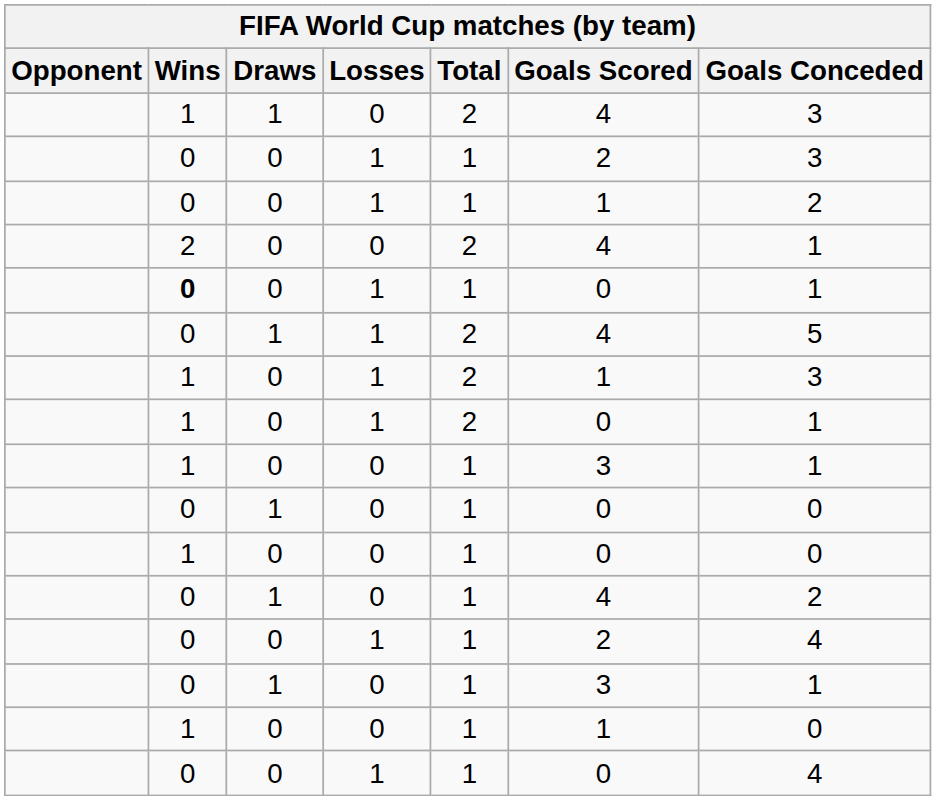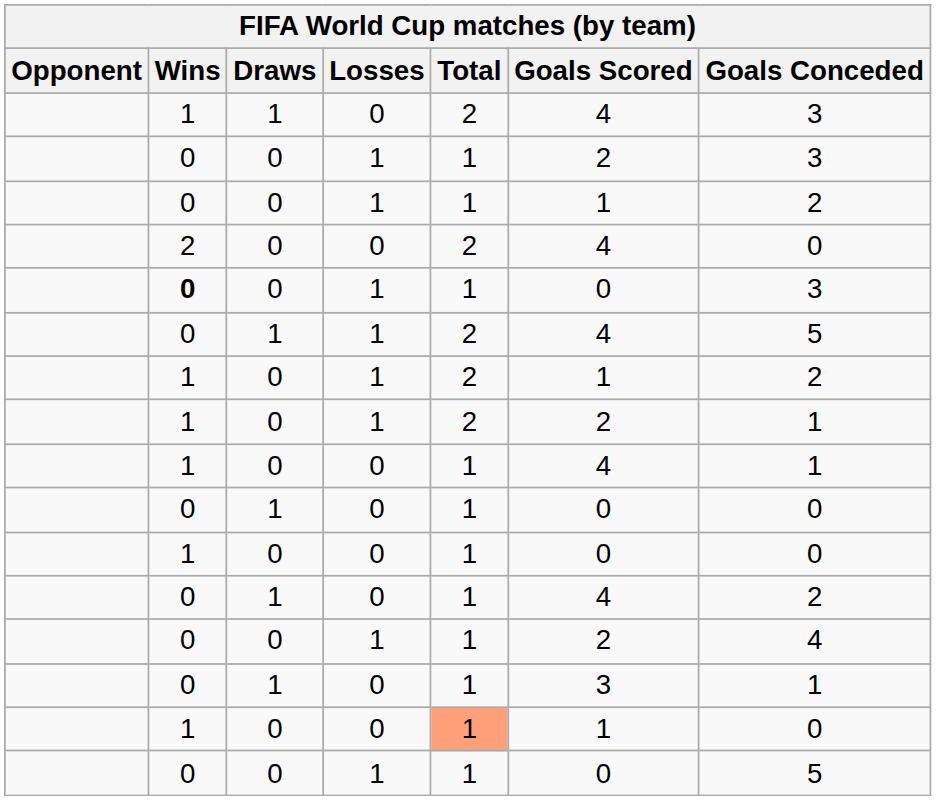row 6 | Goals Conceded: 1 -> 0
row 7 | Goals Conceded: 1 -> 3
row 9 | Goals Conceded: 3 -> 2
row 10 | Goals Scored: 0 -> 2
row 11 | Goals Scored: 3 -> 4
row 17 | Total: no background -> lightsalmon background
row 18 | Goals Conceded: 4 -> 5
